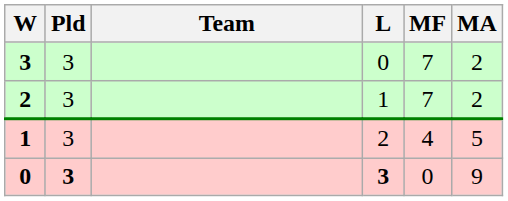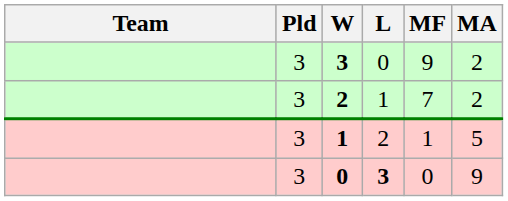columns swapped: Team <-> W
row 2 | MF: 7 -> 9
row 4 | MF: 4 -> 1
row 5 | Pld: bold -> normal
